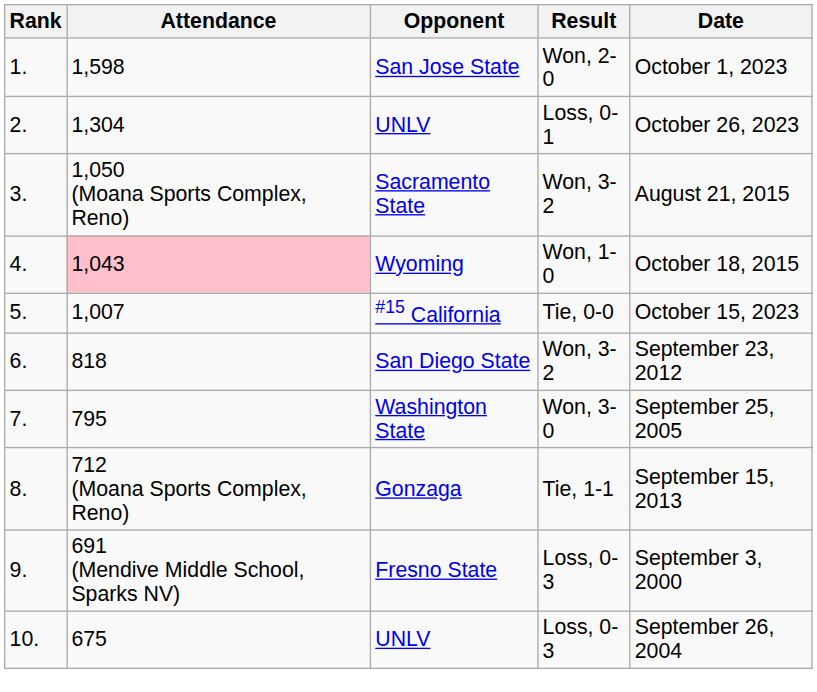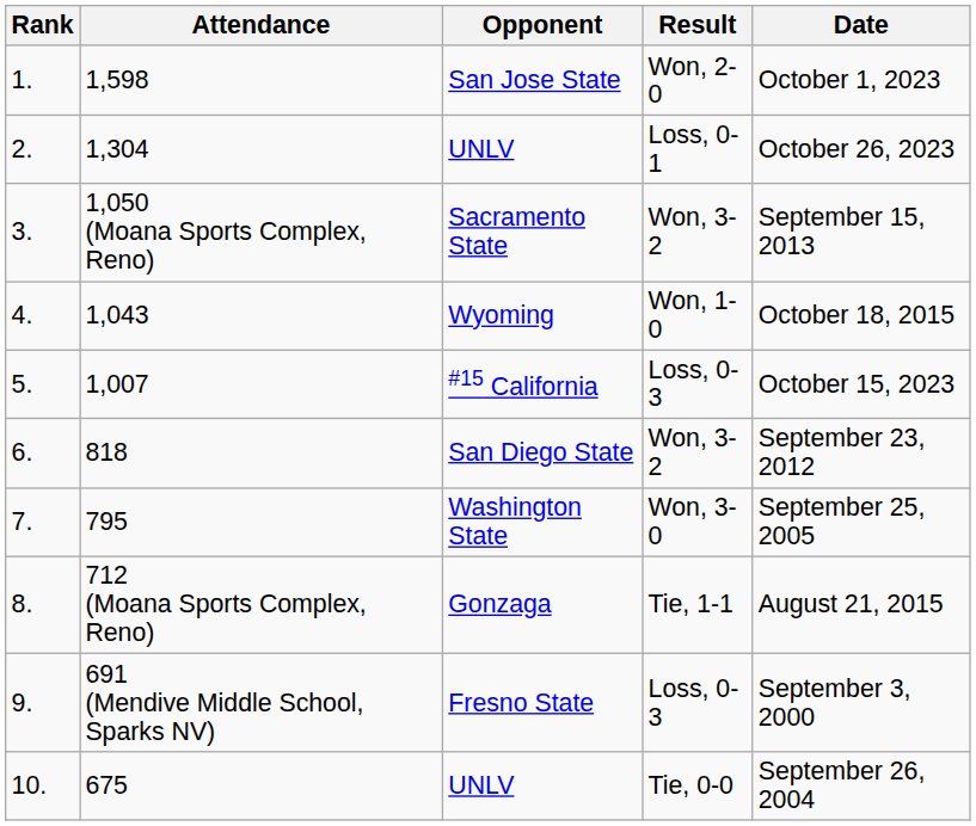Sacramento State | Date: August 21, 2015 -> September 15, 2013
Wyoming | Attendance: pink background -> no background
#15 California | Result: Tie, 0-0 -> Loss, 0-3
Gonzaga | Date: September 15, 2013 -> August 21, 2015
10. / UNLV | Result: Loss, 0-3 -> Tie, 0-0
